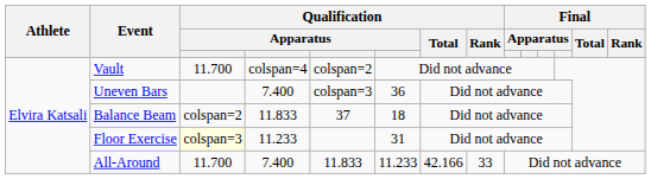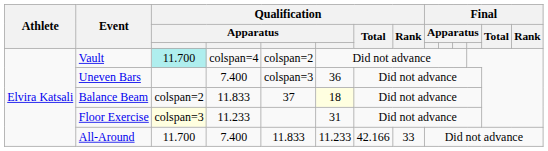Vault | column 3: no background -> paleturquoise background
Balance Beam | column 6: no background -> lightyellow background
